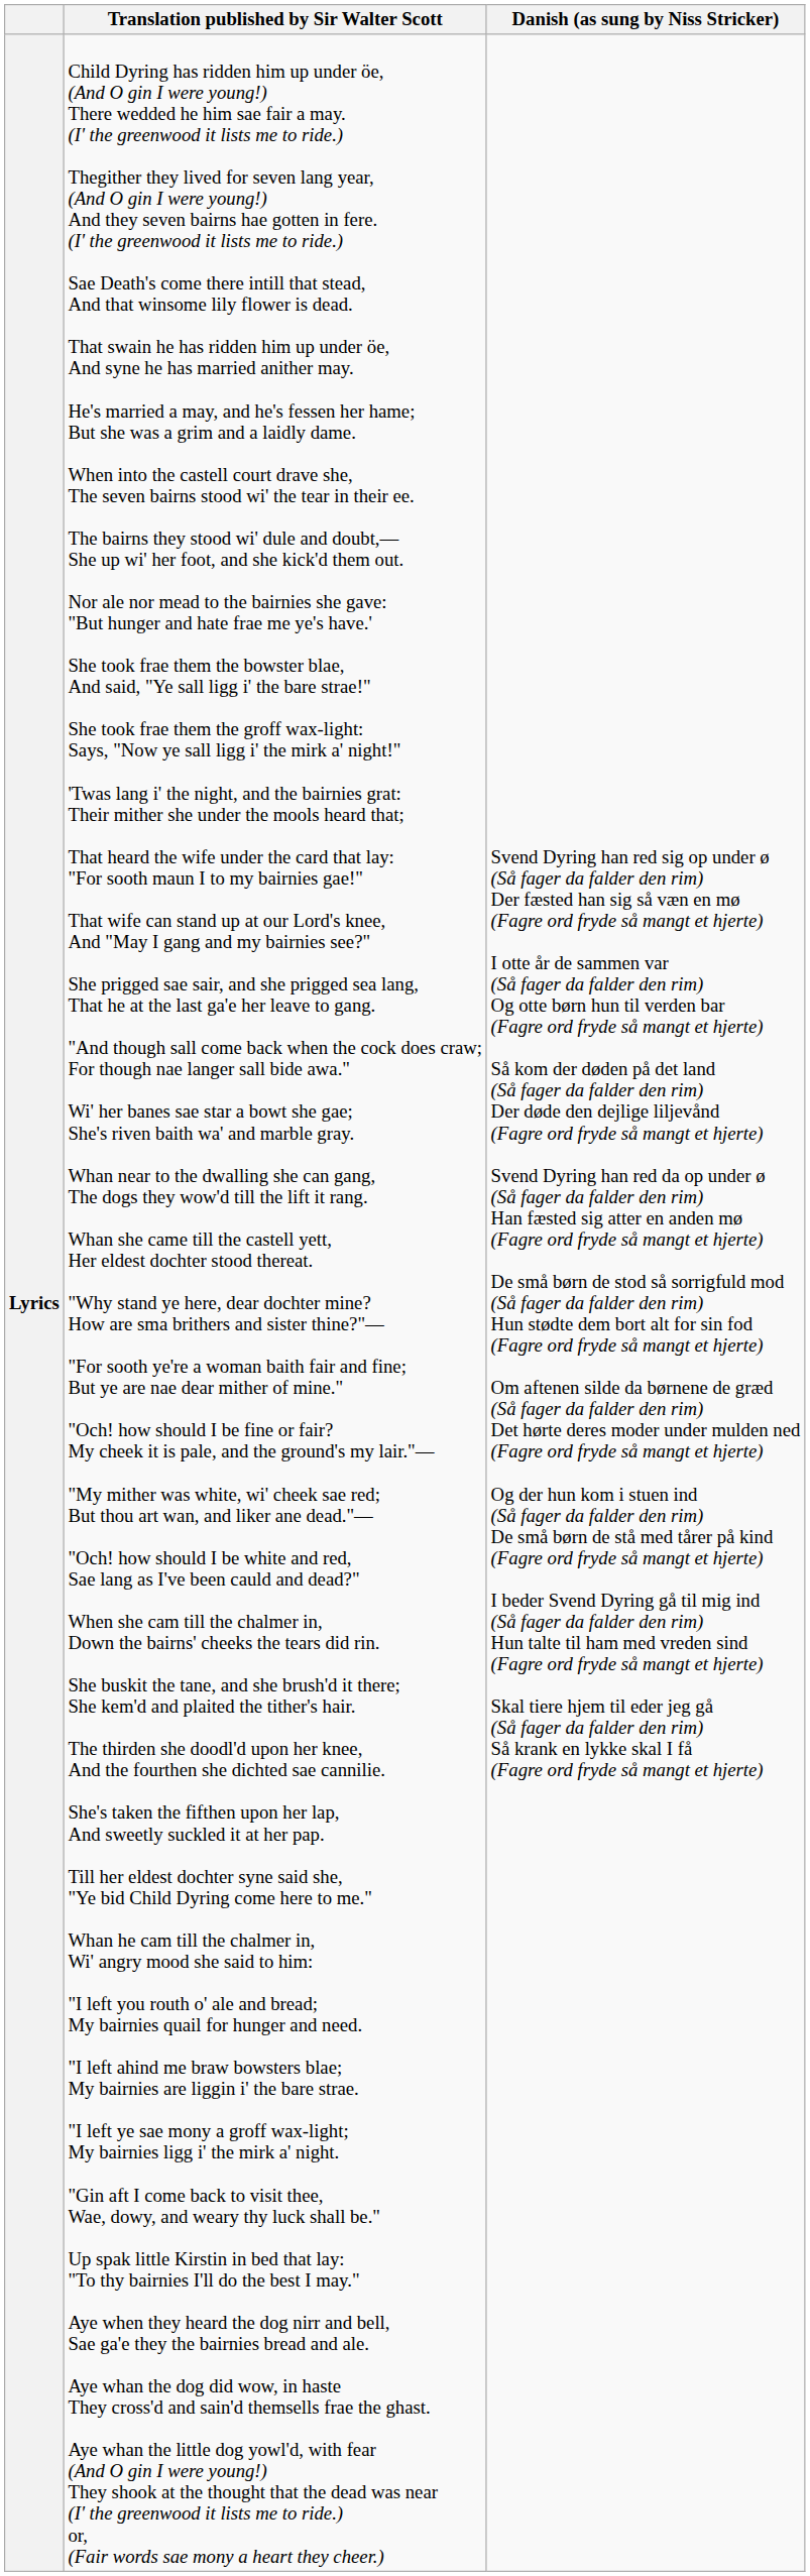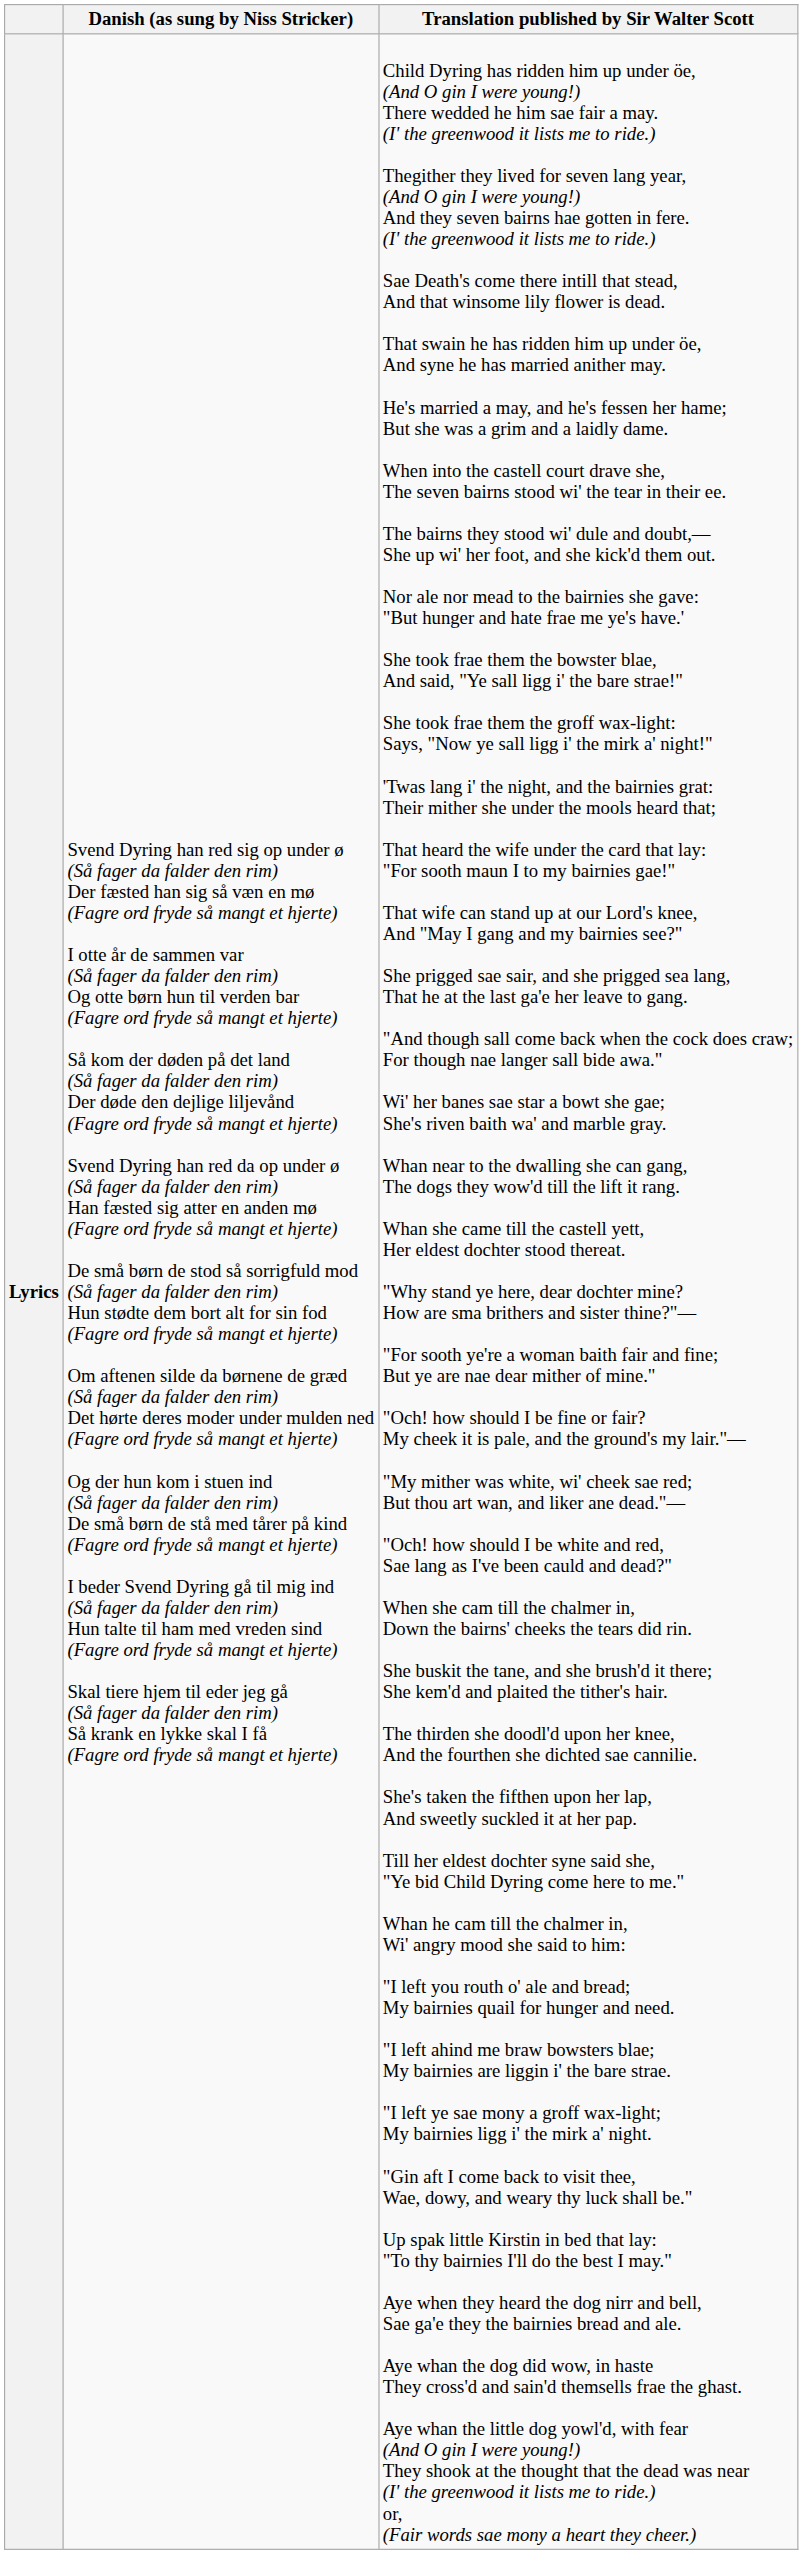columns swapped: Translation published by Sir Walter Scott <-> Danish (as sung by Niss Stricker)
